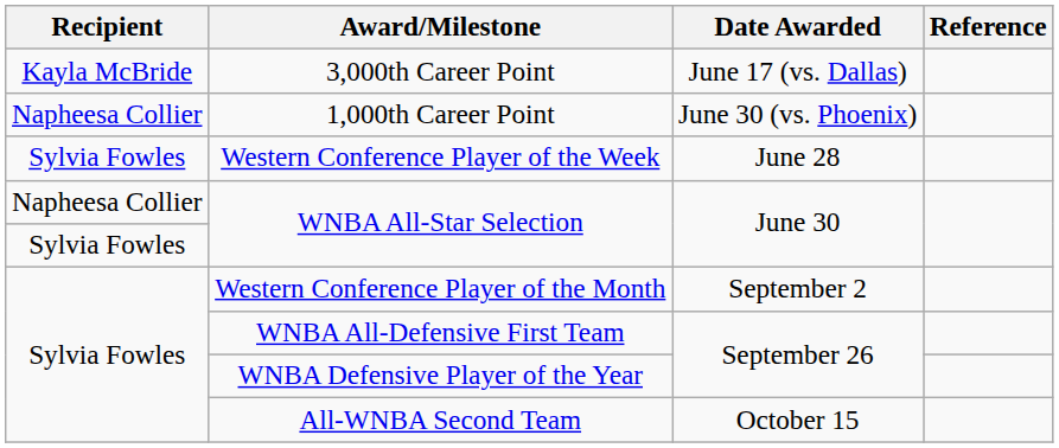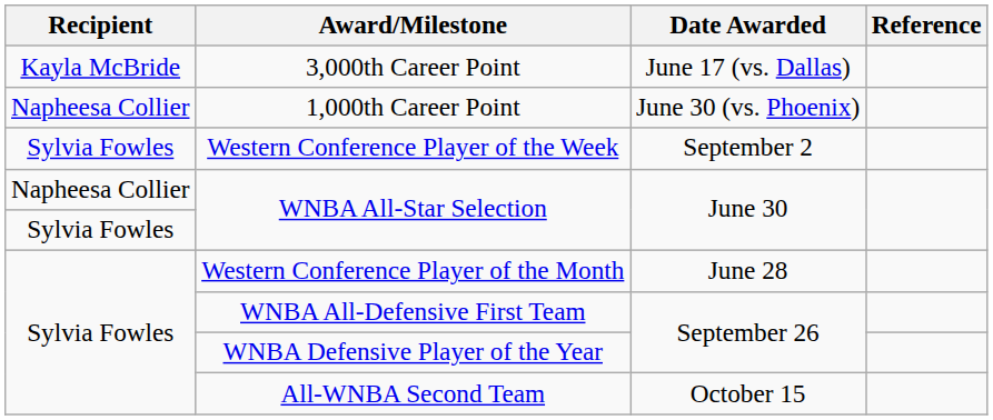Western Conference Player of the Week | Date Awarded: June 28 -> September 2
Western Conference Player of the Month | Date Awarded: September 2 -> June 28
